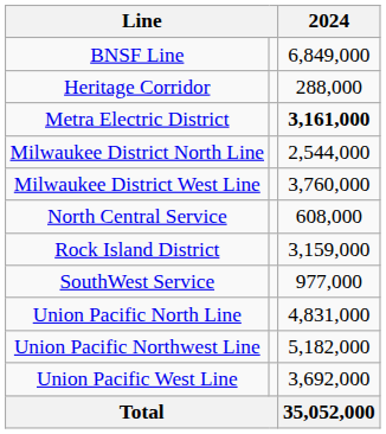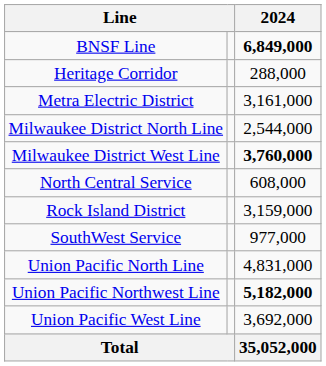BNSF Line | 2024: normal -> bold
Metra Electric District | 2024: bold -> normal
Milwaukee District West Line | 2024: normal -> bold
Union Pacific Northwest Line | 2024: normal -> bold
